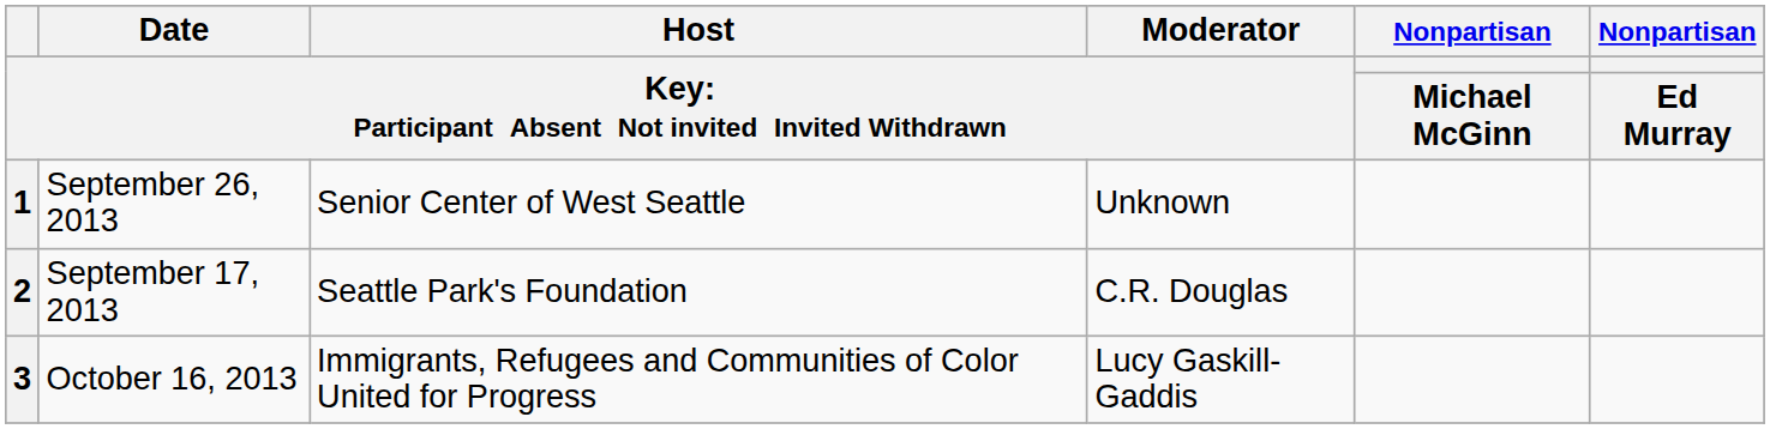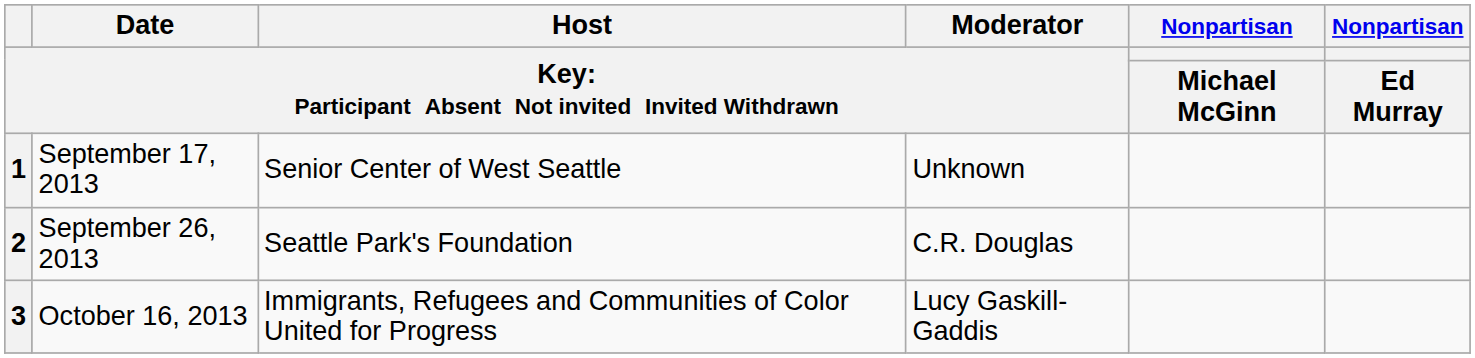1 | column 2: September 26, 2013 -> September 17, 2013
2 | column 2: September 17, 2013 -> September 26, 2013
